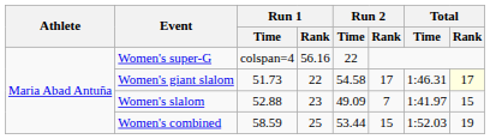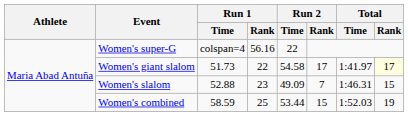Women's giant slalom | Total / Time: 1:46.31 -> 1:41.97
Women's slalom | Total / Time: 1:41.97 -> 1:46.31
